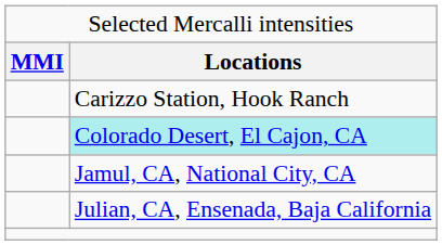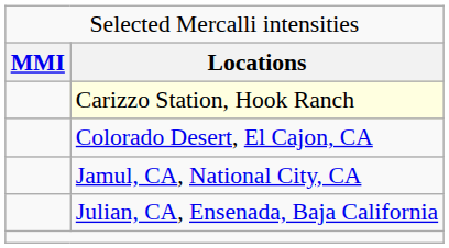Carizzo Station, Hook Ranch | column 2: no background -> lightyellow background
Colorado Desert, El Cajon, CA | column 2: paleturquoise background -> no background
